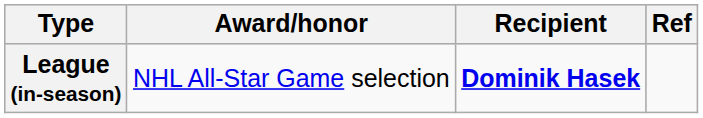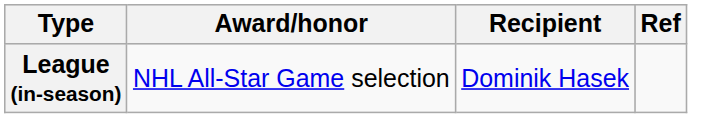row 2 | Recipient: bold -> normal
